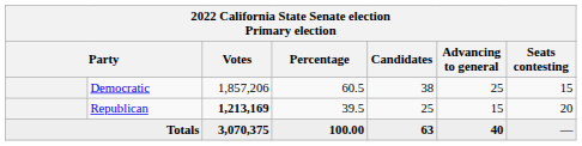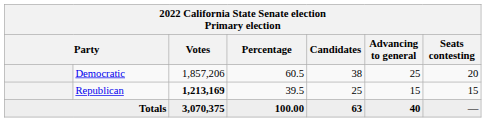Democratic | Seats contesting: 15 -> 20
Republican | Seats contesting: 20 -> 15
